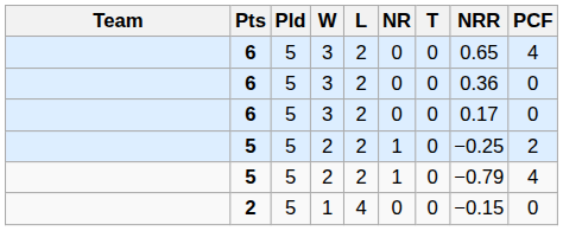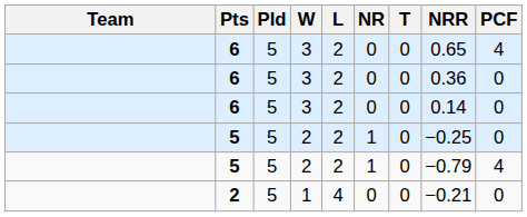row 4 | NRR: 0.17 -> 0.14
row 5 | PCF: 2 -> 0
row 7 | NRR: −0.15 -> −0.21
